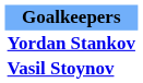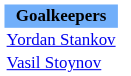Yordan Stankov | column 1: bold -> normal
Vasil Stoynov | column 1: bold -> normal
